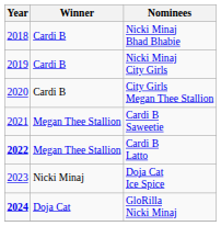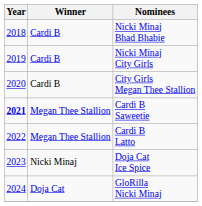Cardi B Saweetie | Year: normal -> bold
Cardi B Latto | Year: bold -> normal
GloRilla Nicki Minaj | Year: bold -> normal
